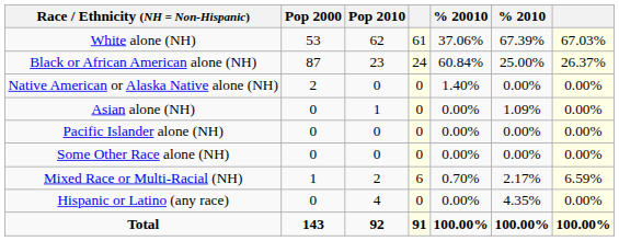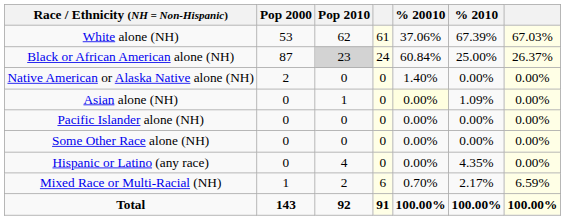Black or African American alone (NH) | Pop 2010: no background -> lightgrey background
Asian alone (NH) | % 20010: no background -> lightyellow background
rows swapped: Mixed Race or Multi-Racial (NH) <-> Hispanic or Latino (any race)
